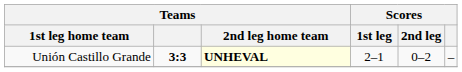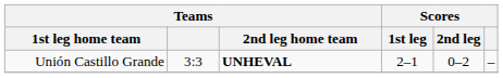Unión Castillo Grande | Teams: bold -> normal
Unión Castillo Grande | Teams / 2nd leg home team: lightyellow background -> no background
